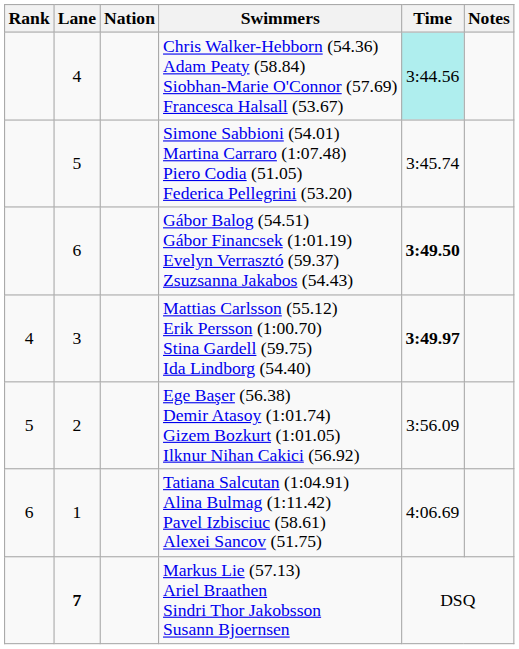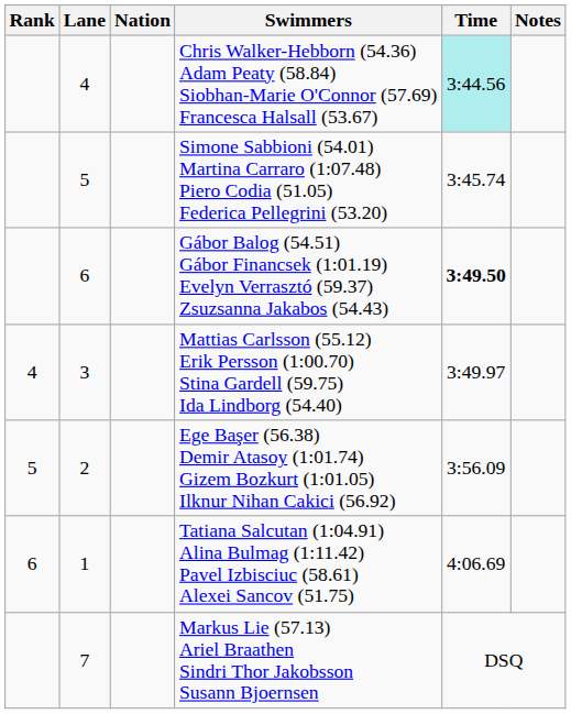row 5 | Time: bold -> normal
row 8 | Lane: bold -> normal
